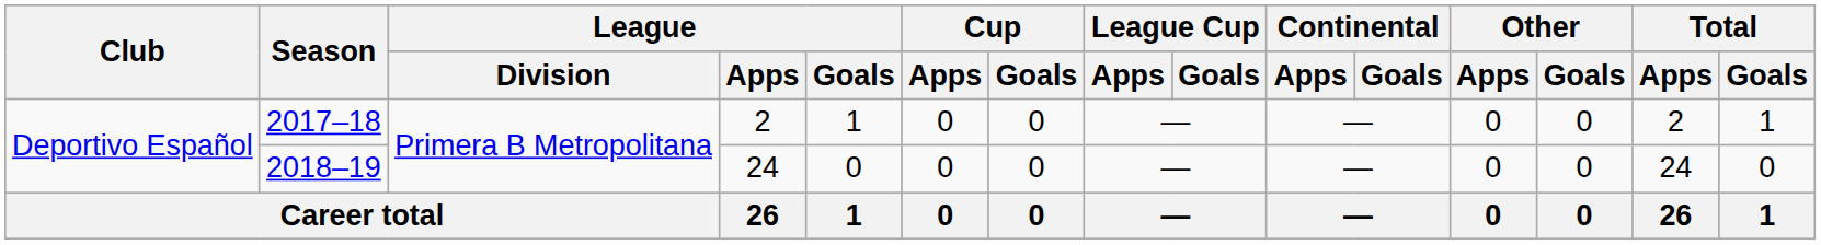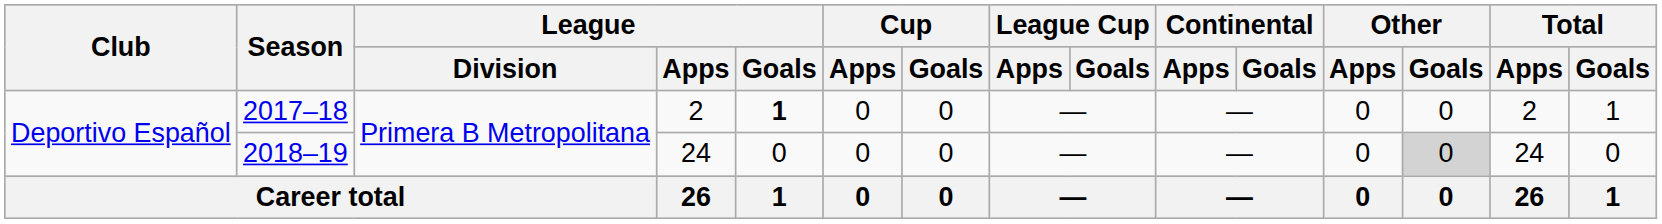2017–18 | League / Goals: normal -> bold
2018–19 | Other / Goals: no background -> lightgrey background
